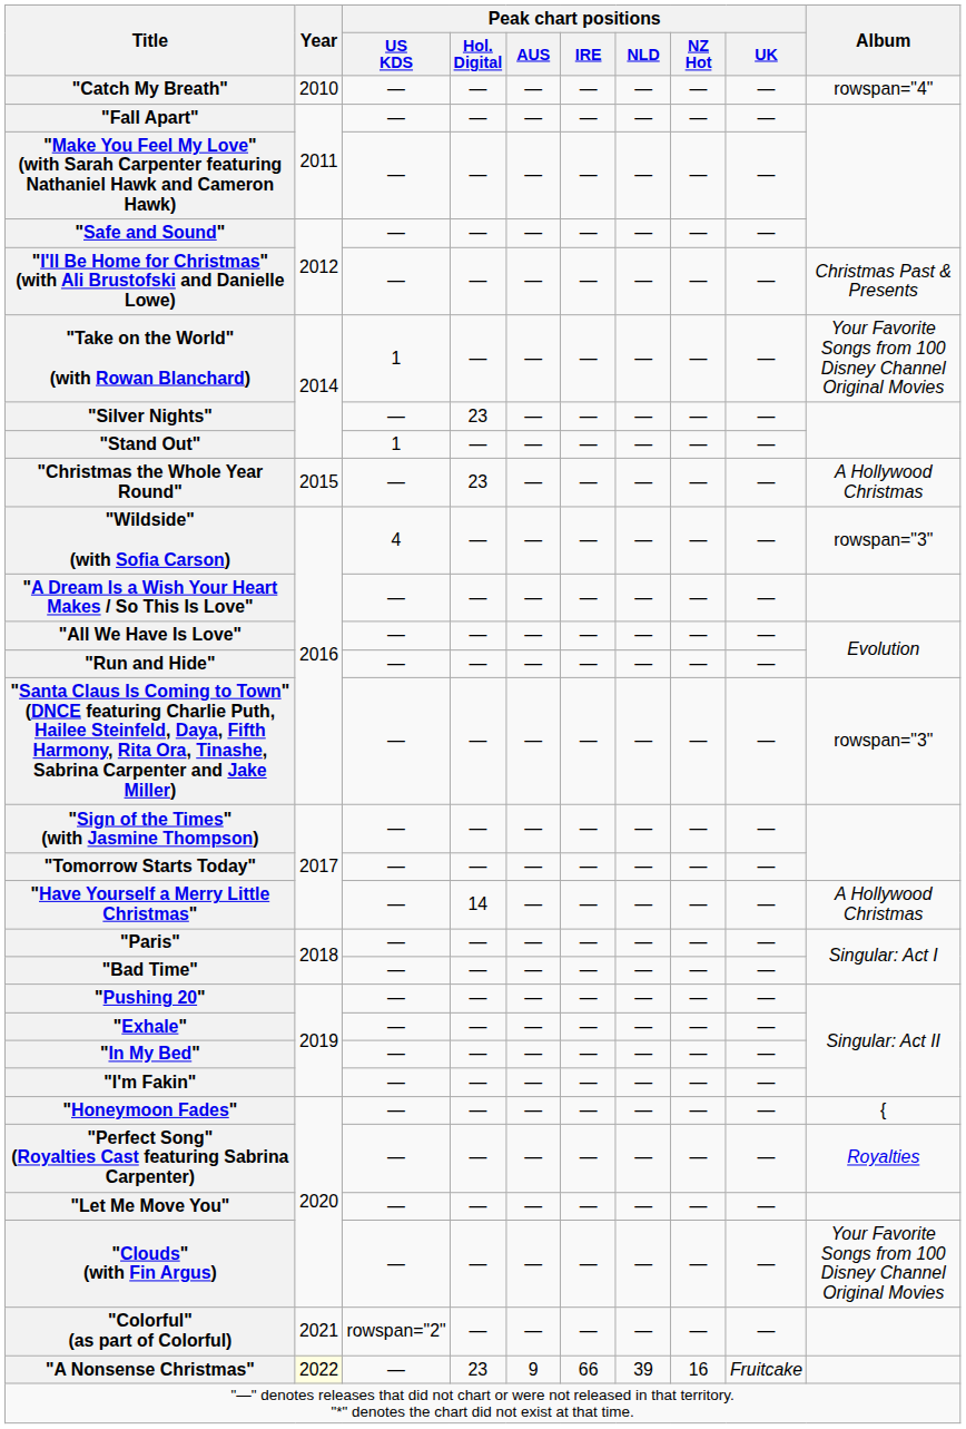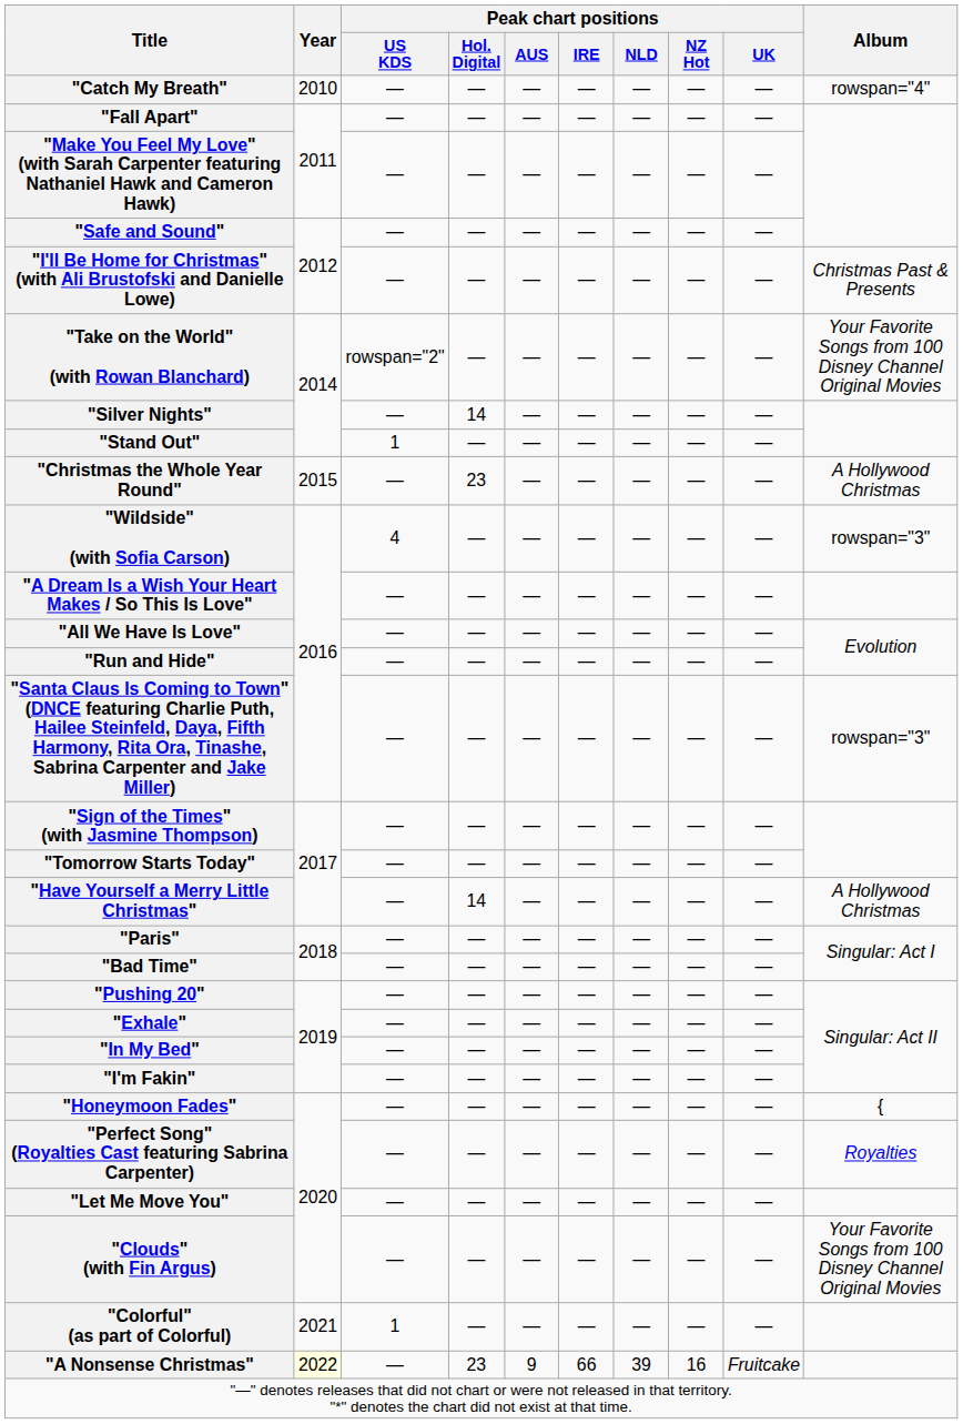"Take on the World" (with Rowan Blanchard) | Peak chart positions / US KDS: 1 -> rowspan="2"
"Silver Nights" | Peak chart positions / Hol. Digital: 23 -> 14
"Colorful" (as part of Colorful) | Peak chart positions / US KDS: rowspan="2" -> 1
